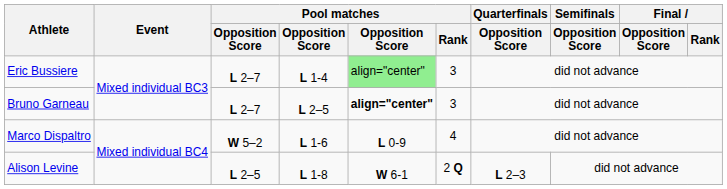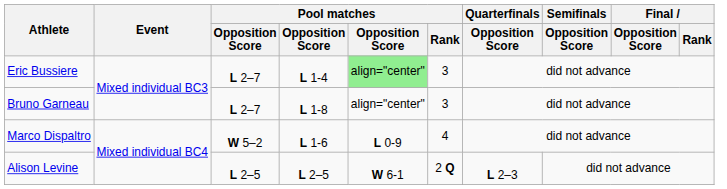Bruno Garneau | column 4: L 2–5 -> L 1-8
Bruno Garneau | column 5: bold -> normal
Alison Levine | column 4: L 1-8 -> L 2–5
